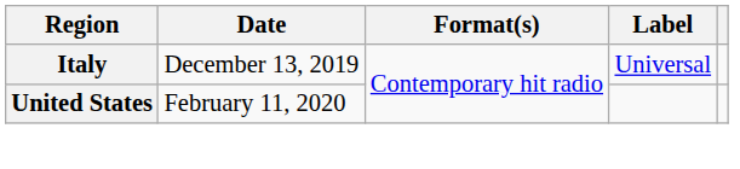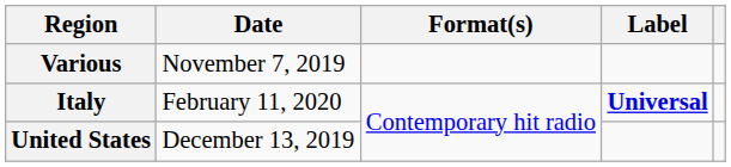+ row: Various | November 7, 2019
Italy | Date: December 13, 2019 -> February 11, 2020
Italy | Label: normal -> bold
United States | Date: February 11, 2020 -> December 13, 2019
